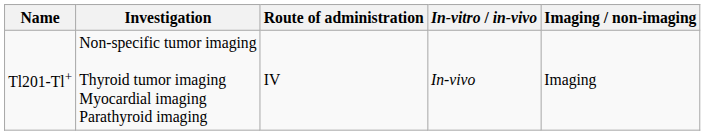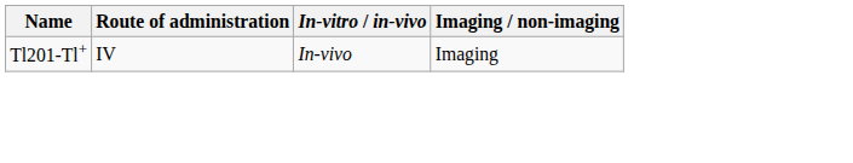- column: Investigation | Non-specific tumor imaging Thyroid tumor imaging Myocardial imaging Parathyroid imaging
